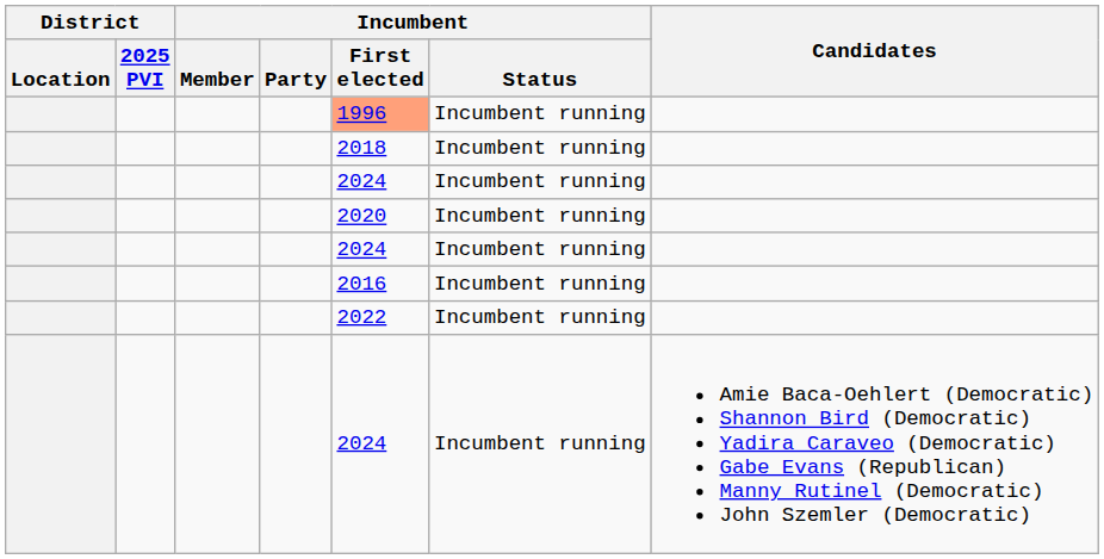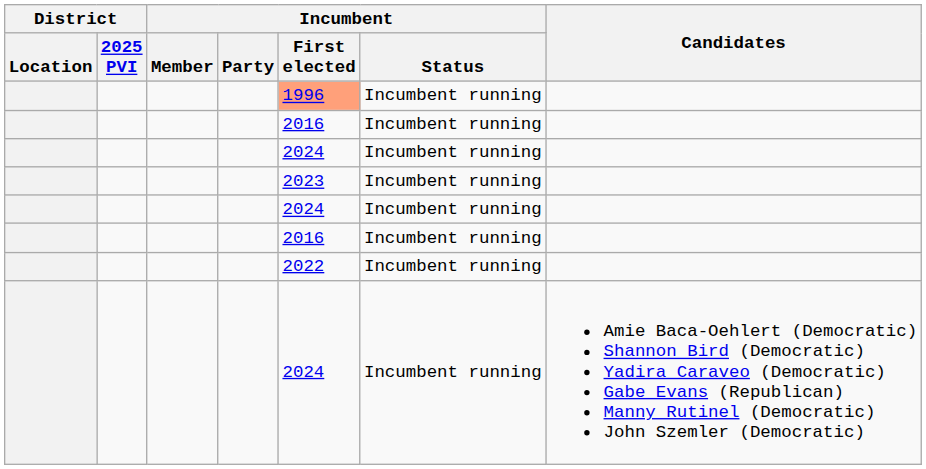row 4 | Incumbent / First elected: 2018 -> 2016
row 6 | Incumbent / First elected: 2020 -> 2023
